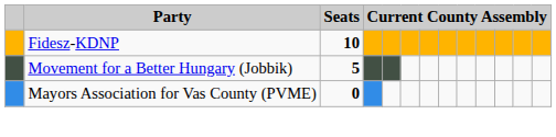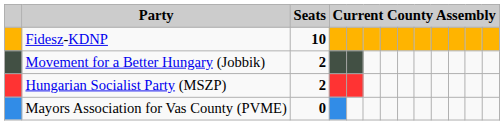Movement for a Better Hungary (Jobbik) | Seats: 5 -> 2
+ row: Hungarian Socialist Party (MSZP) | 2
